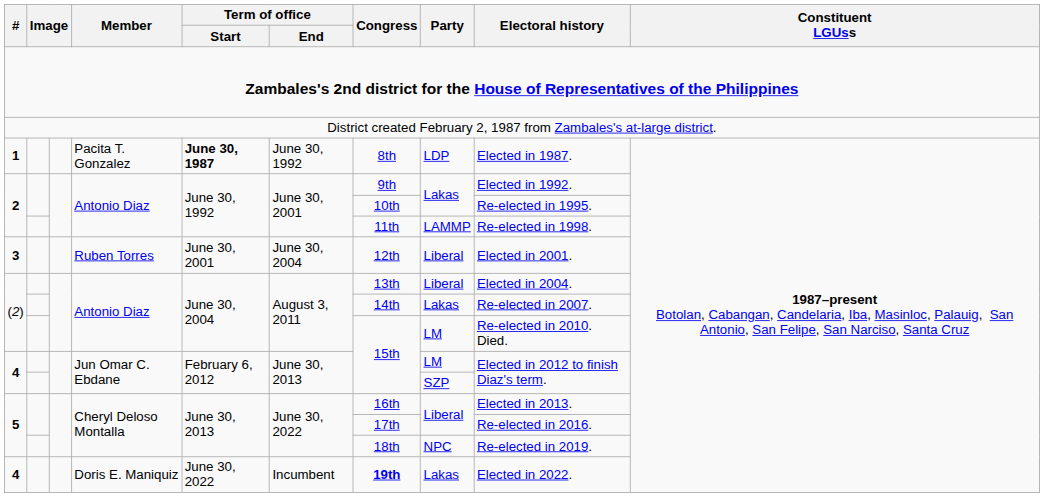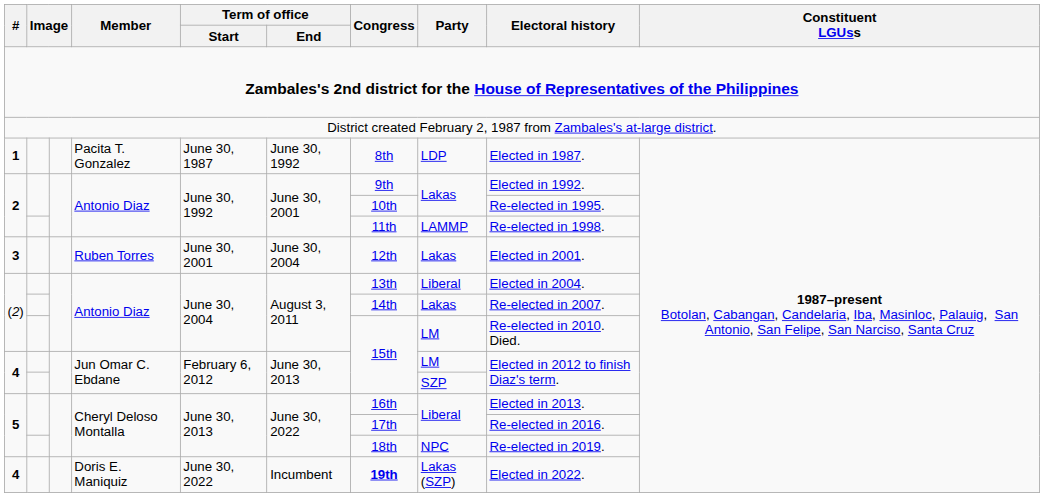1 | Term of office / Start: bold -> normal
3 | Party: Liberal -> Lakas
4 / Doris E. Maniquiz | Party: Lakas -> Lakas (SZP)
